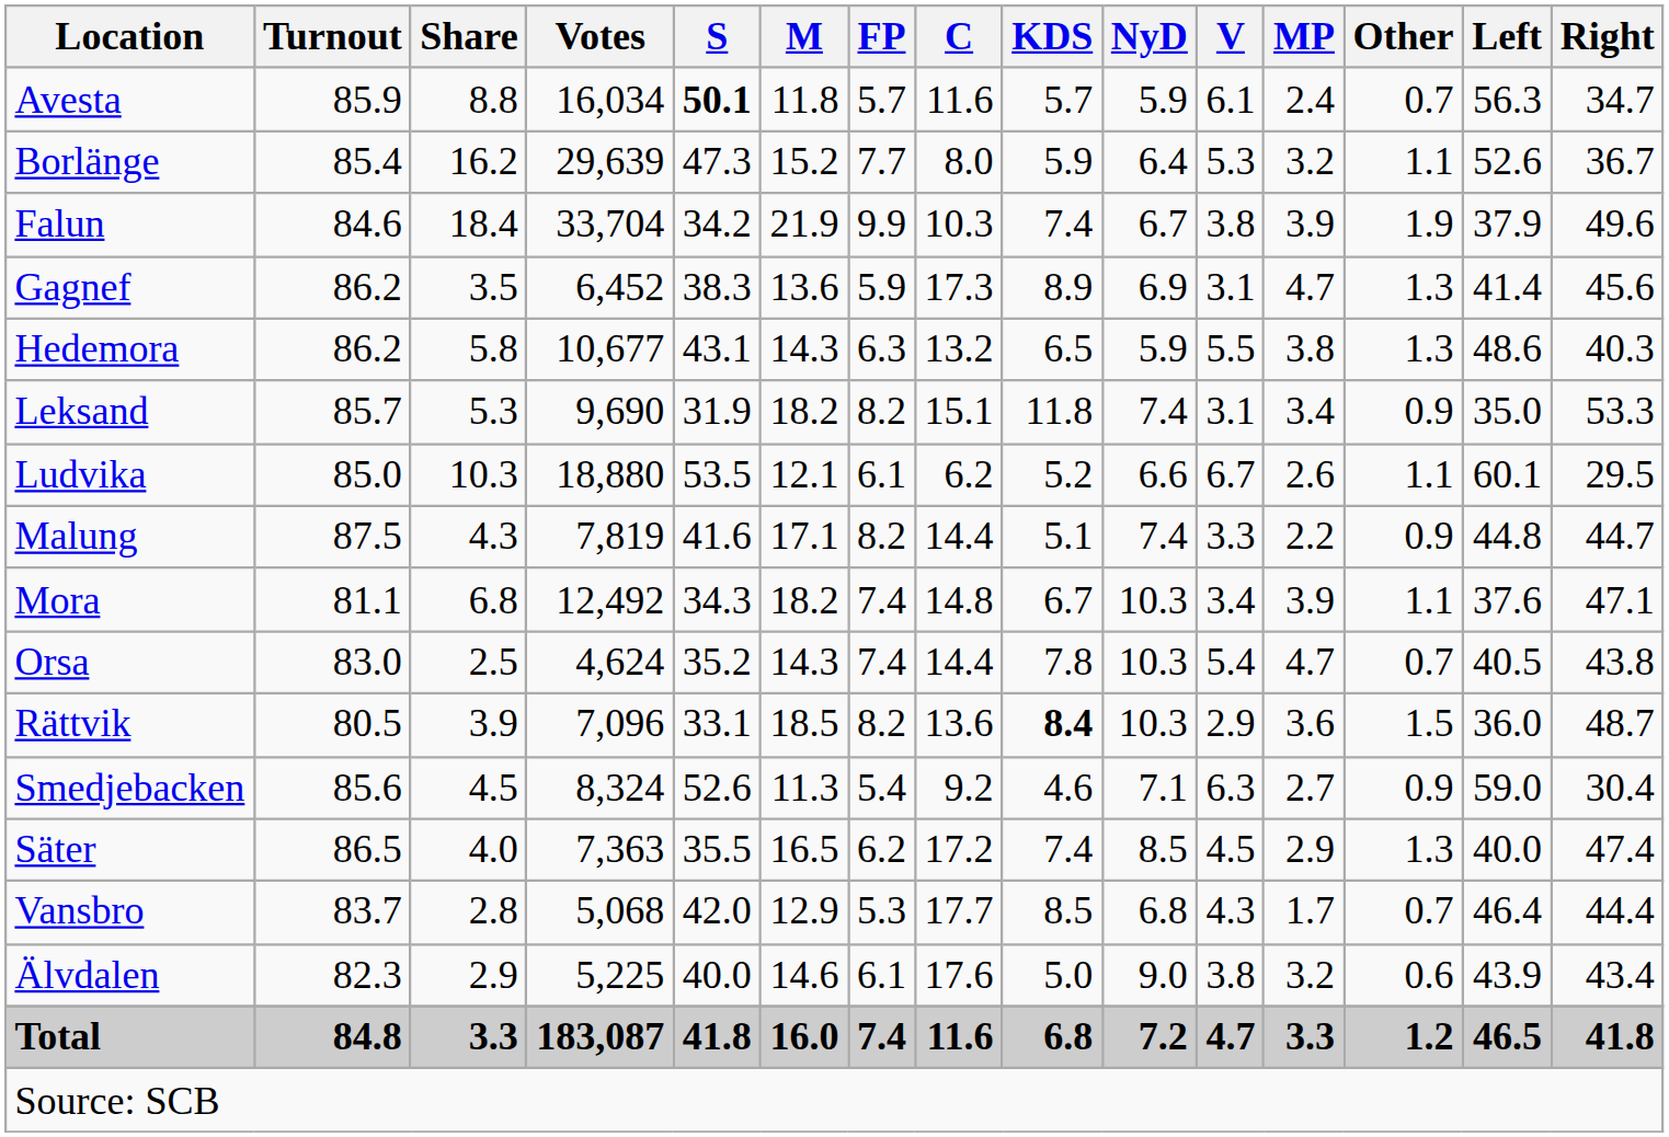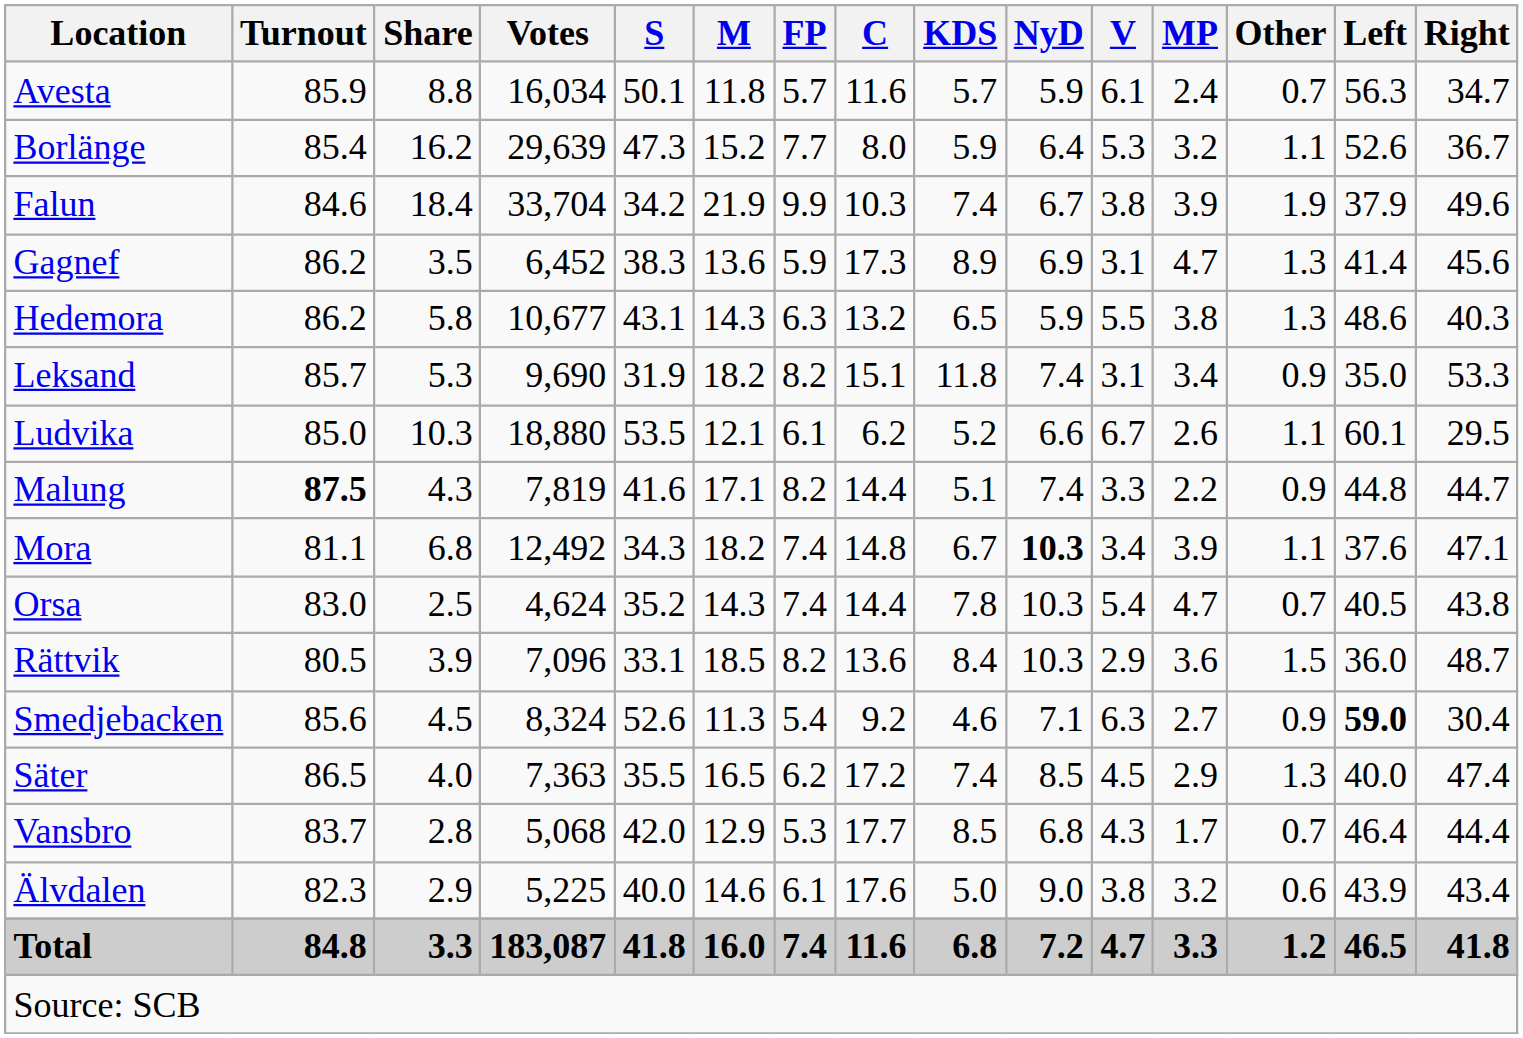Avesta | S: bold -> normal
Malung | Turnout: normal -> bold
Mora | NyD: normal -> bold
Rättvik | KDS: bold -> normal
Smedjebacken | Left: normal -> bold
